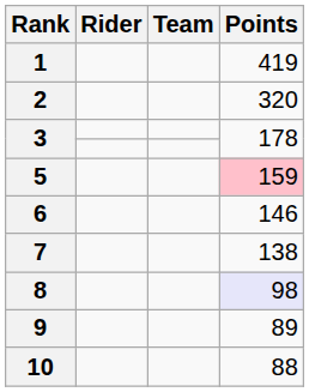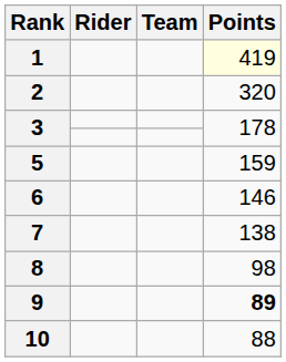1 | Points: no background -> lightyellow background
5 | Points: pink background -> no background
8 | Points: lavender background -> no background
9 | Points: normal -> bold
